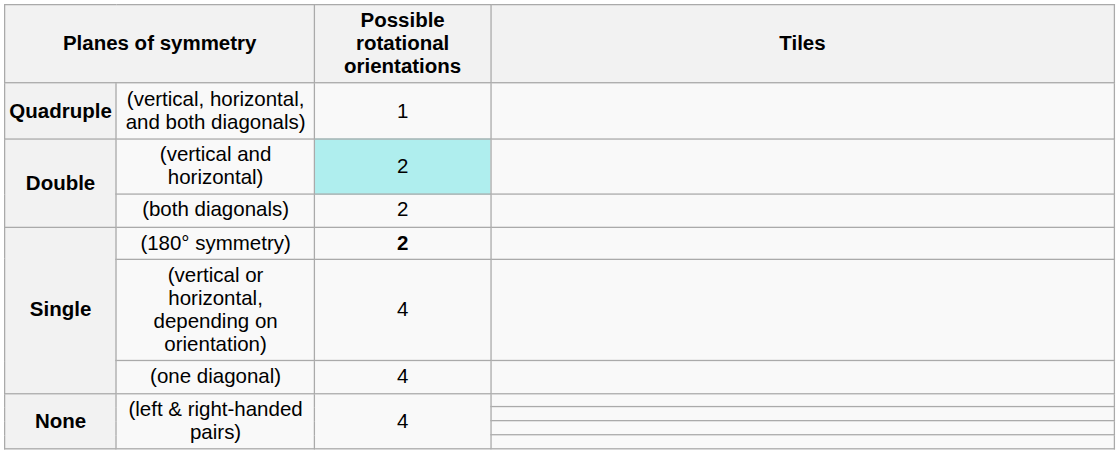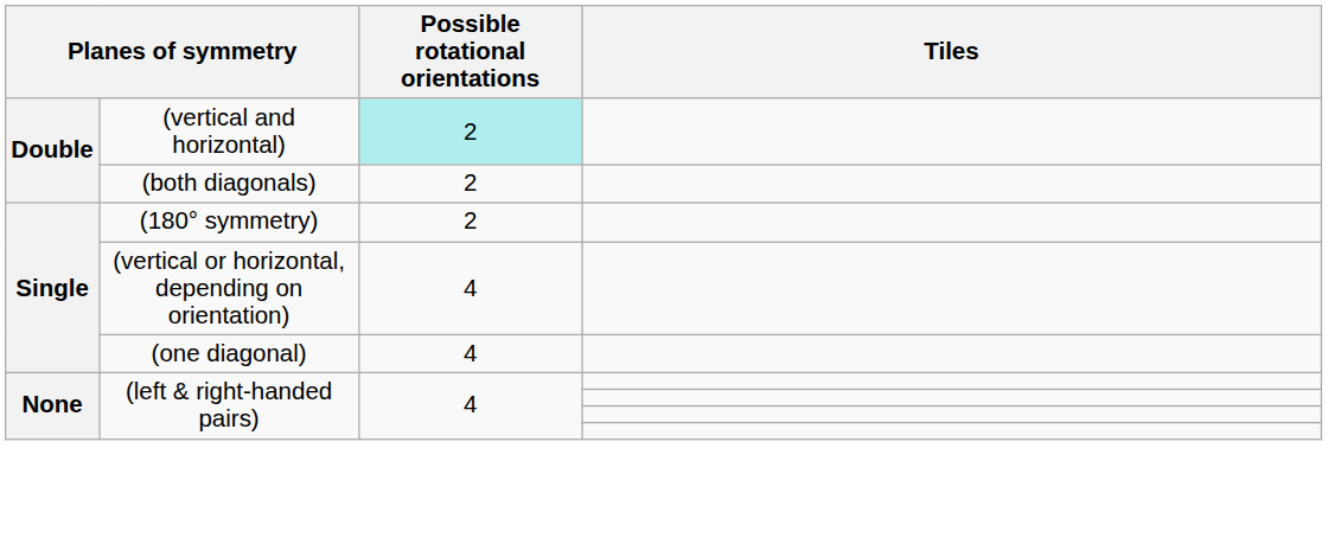- row: Quadruple | (vertical, horizontal, and both diagonals) | 1
(180° symmetry) | Possible rotational orientations: bold -> normal
